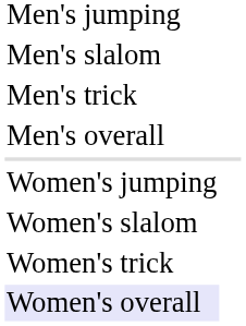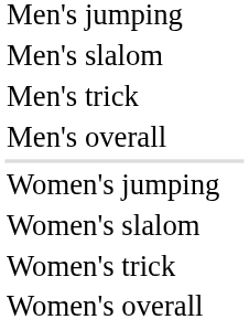Women's overall | column 1: lavender background -> no background
